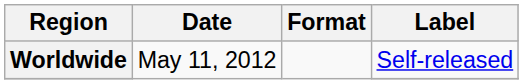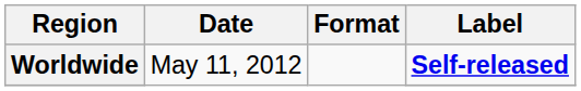Worldwide | Label: normal -> bold
